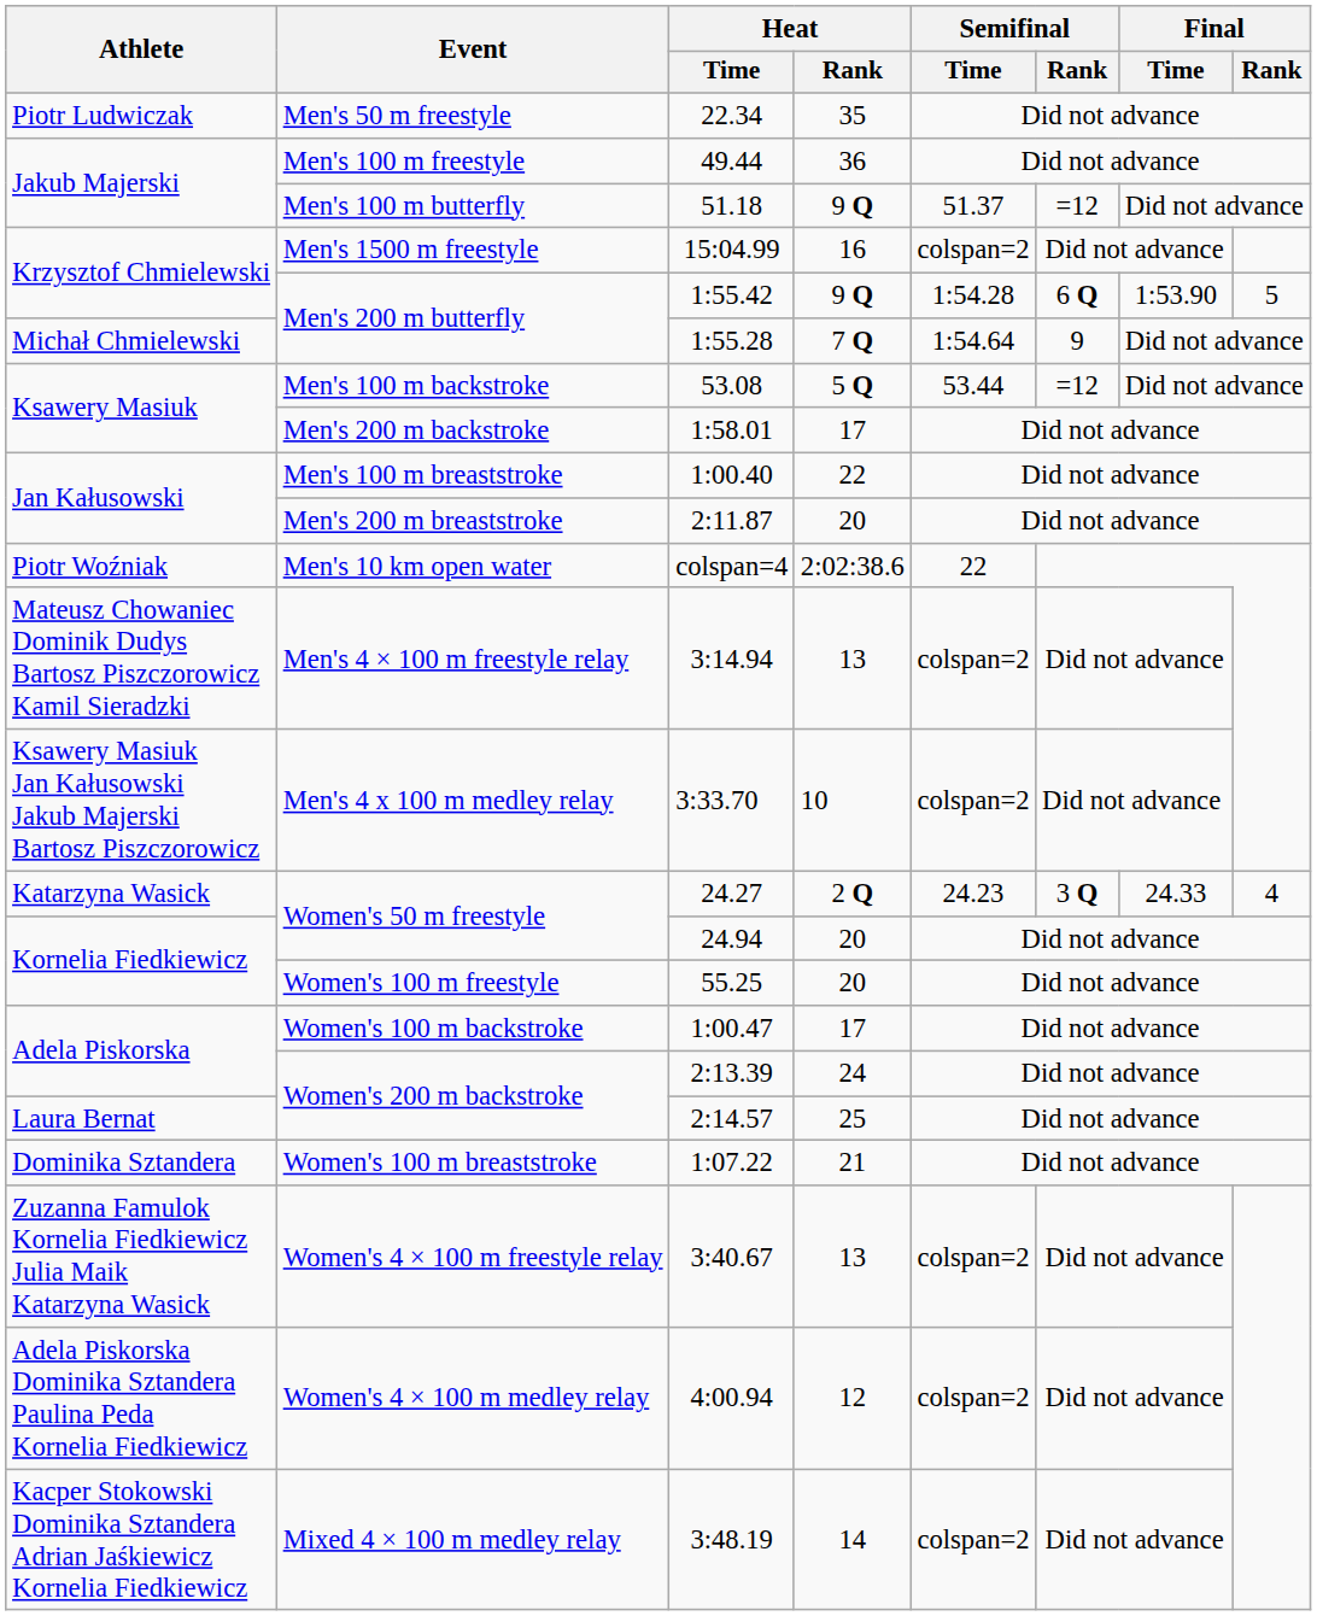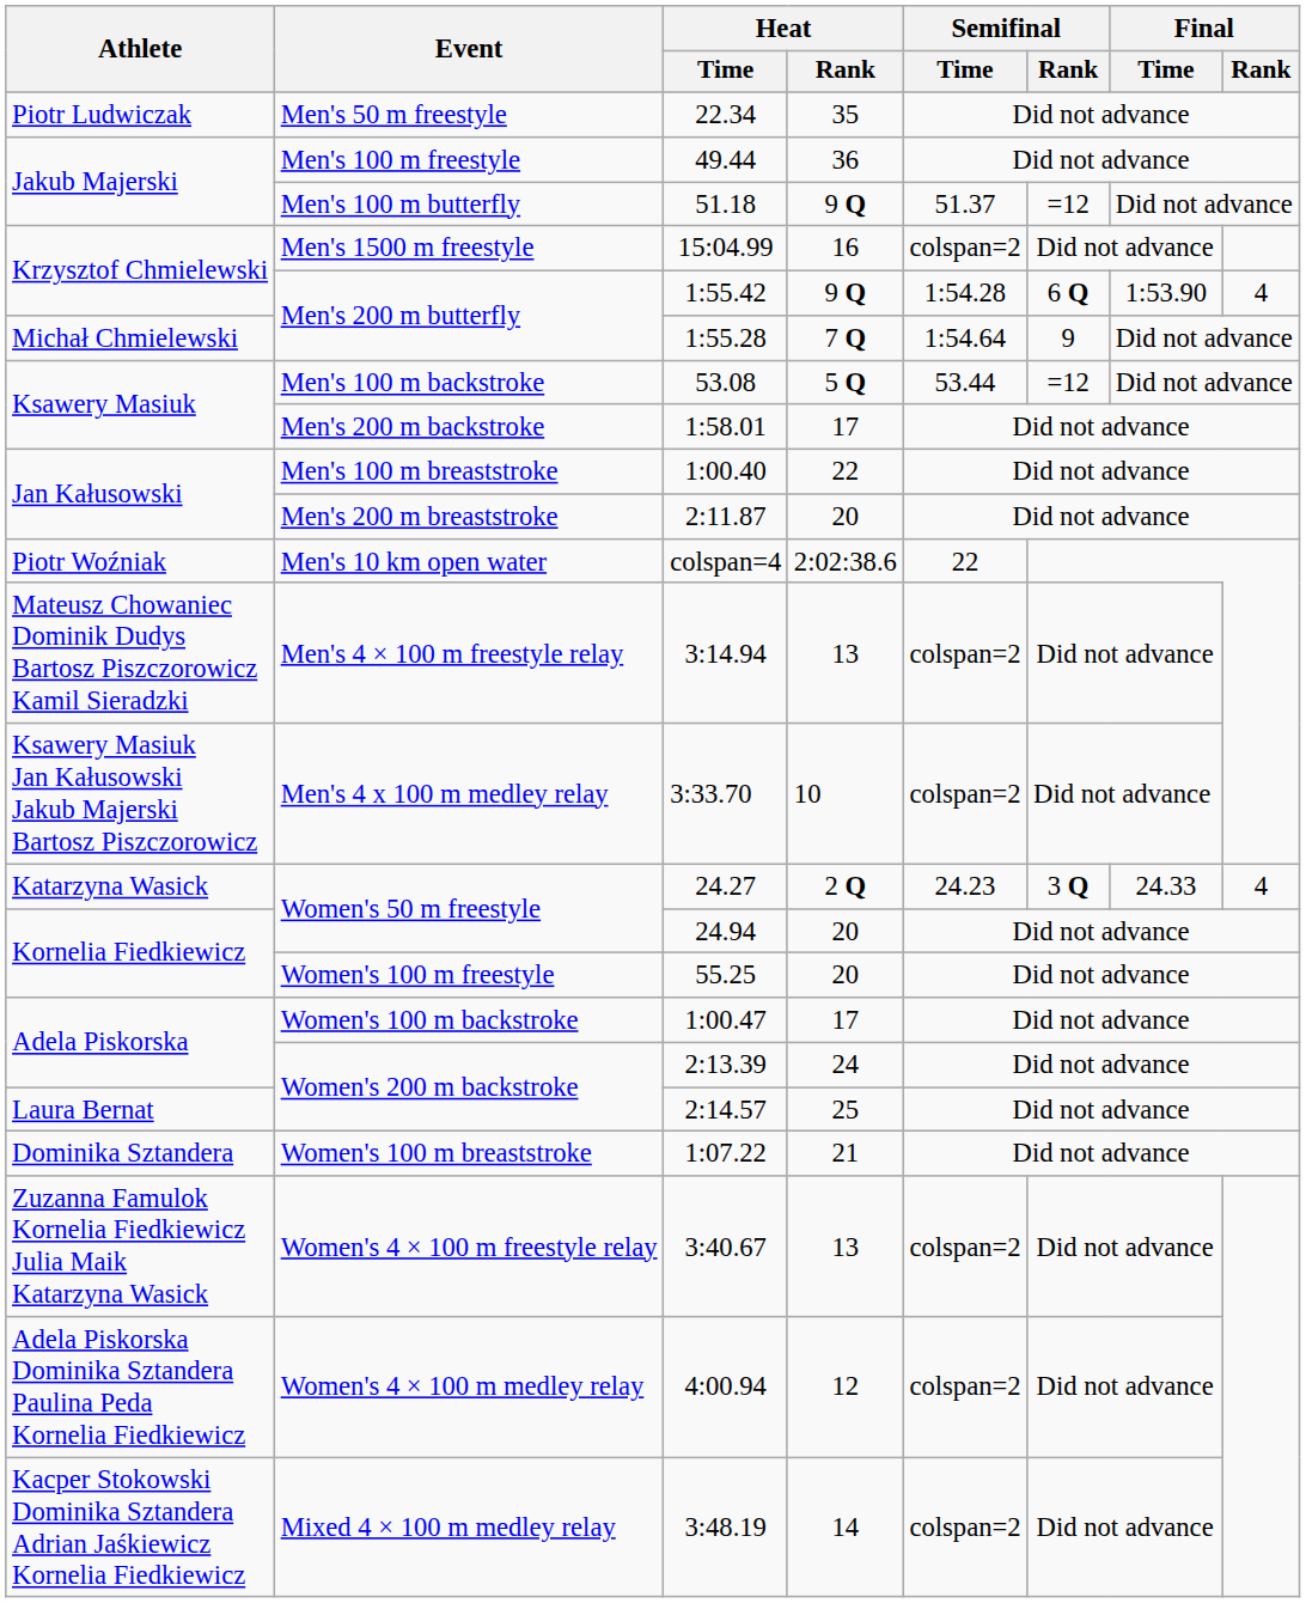1:55.42 | Final / Rank: 5 -> 4
